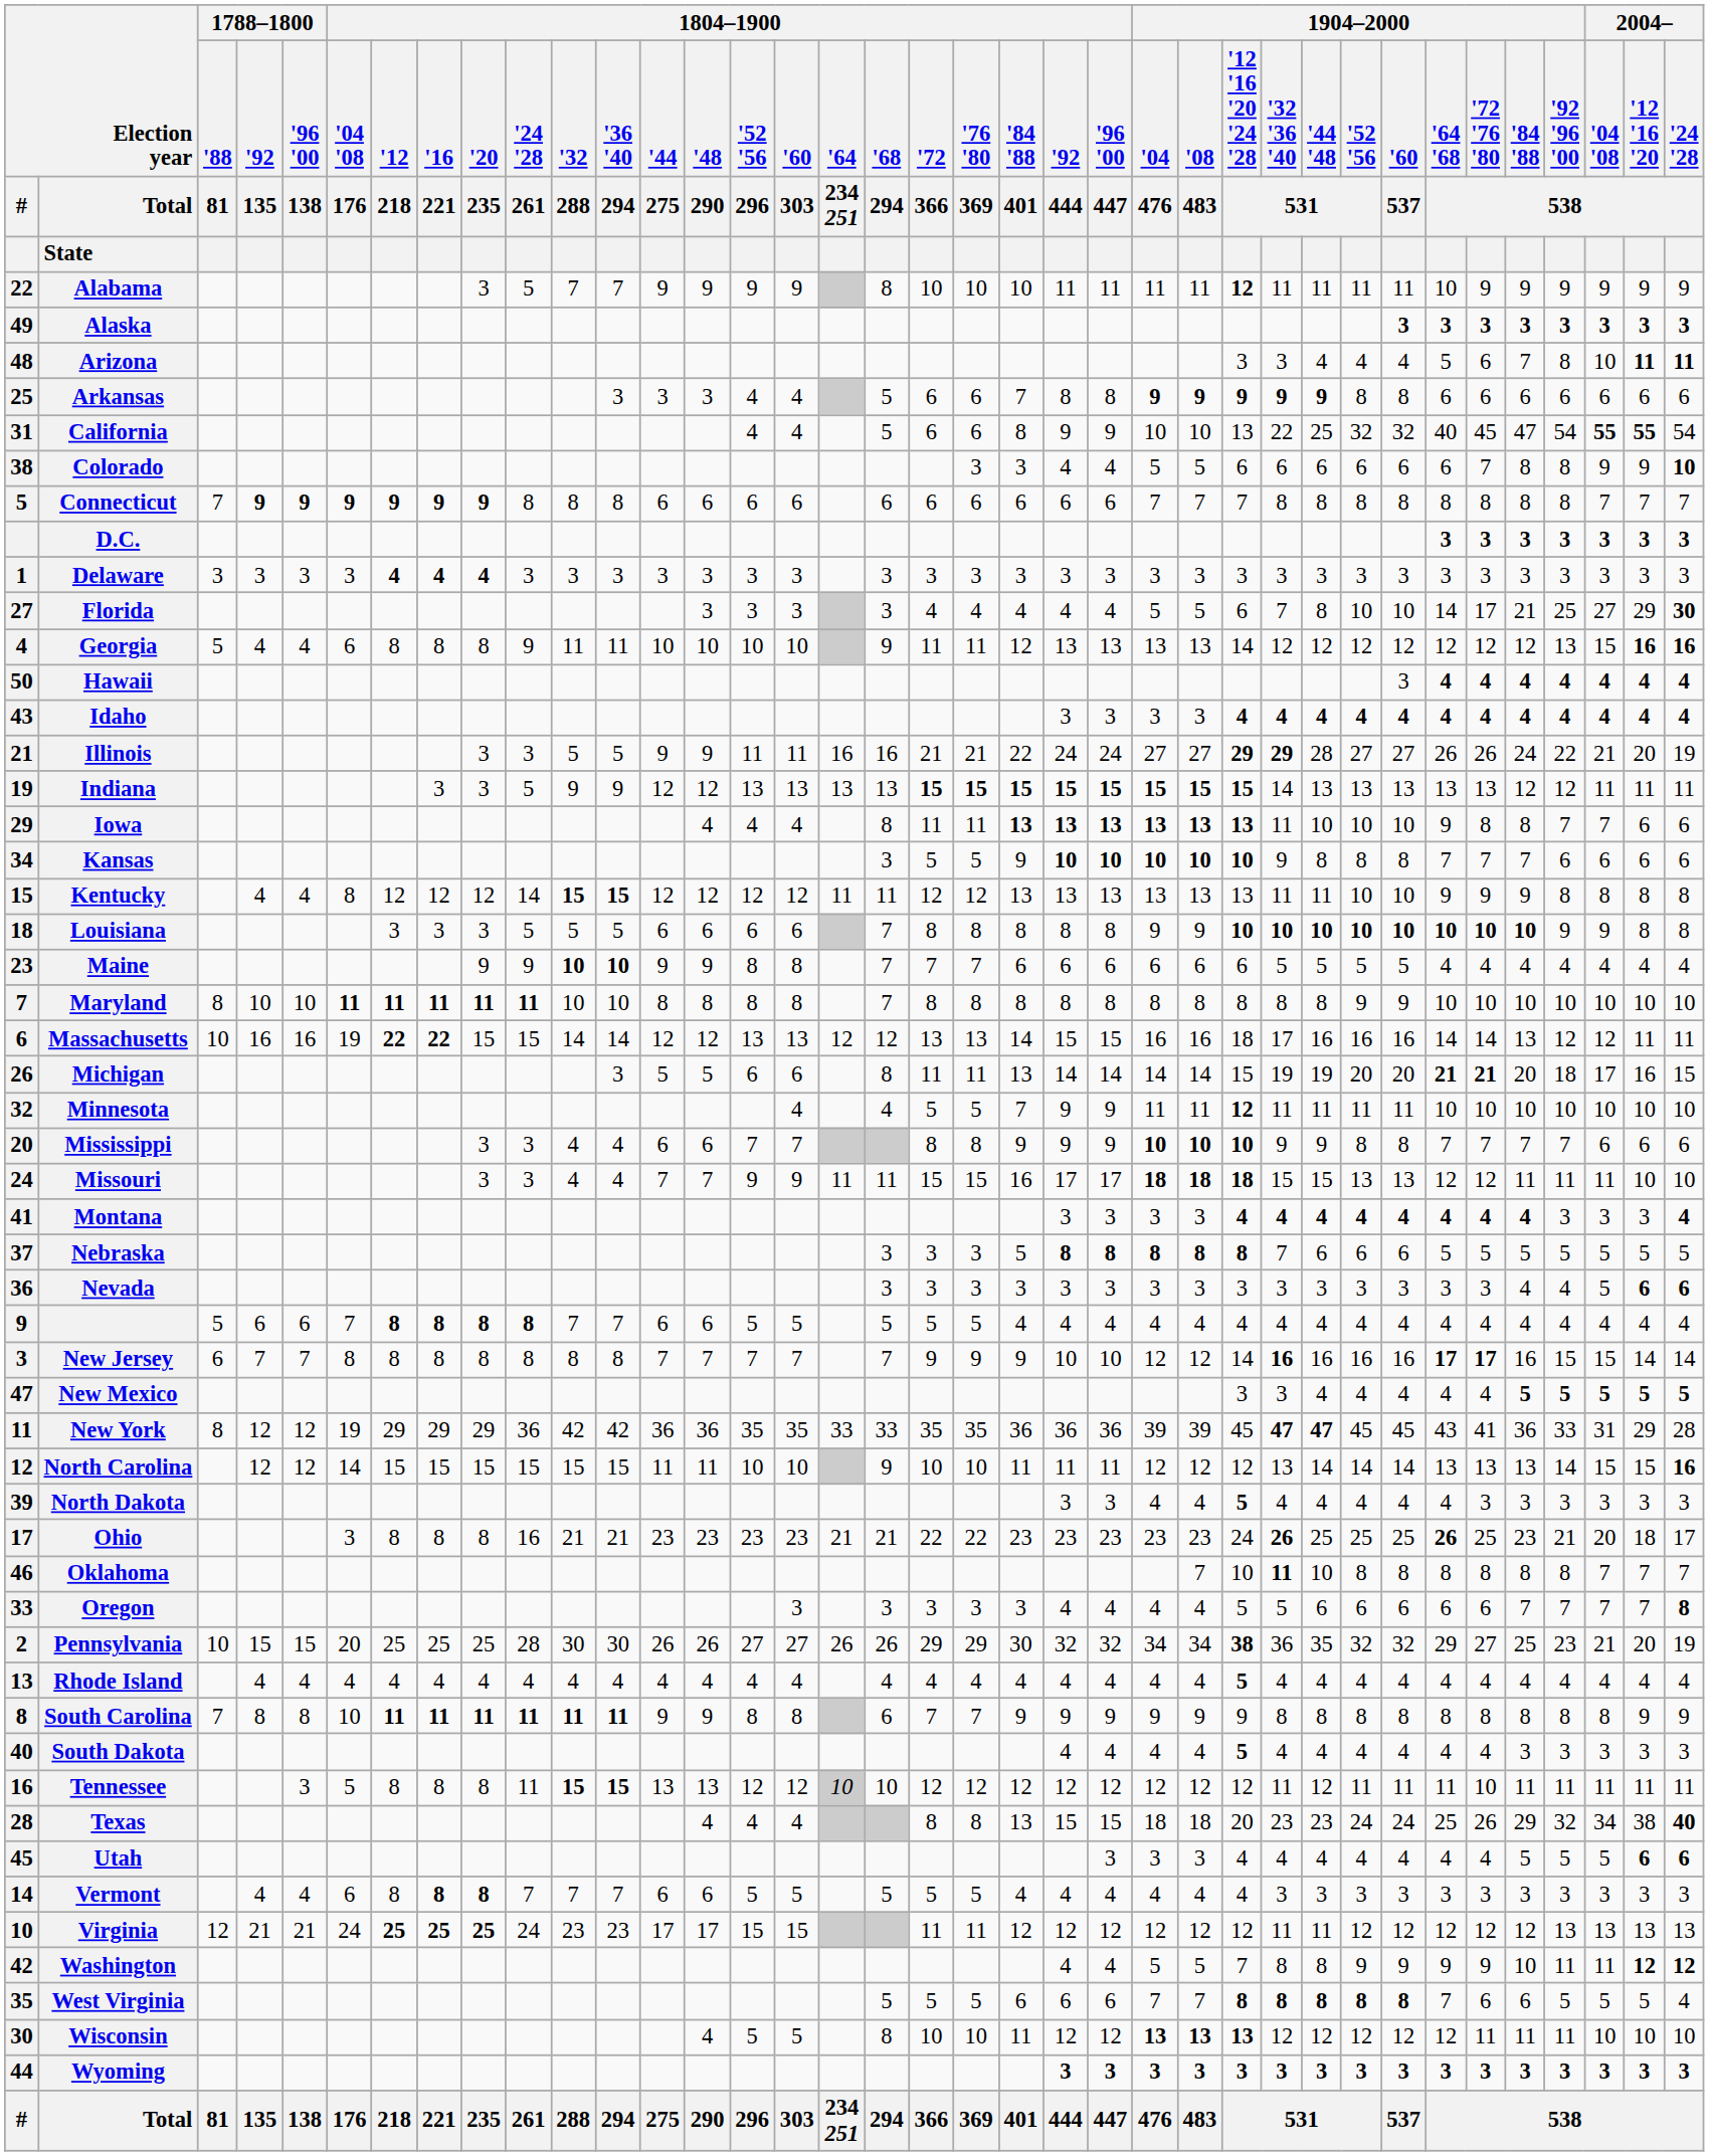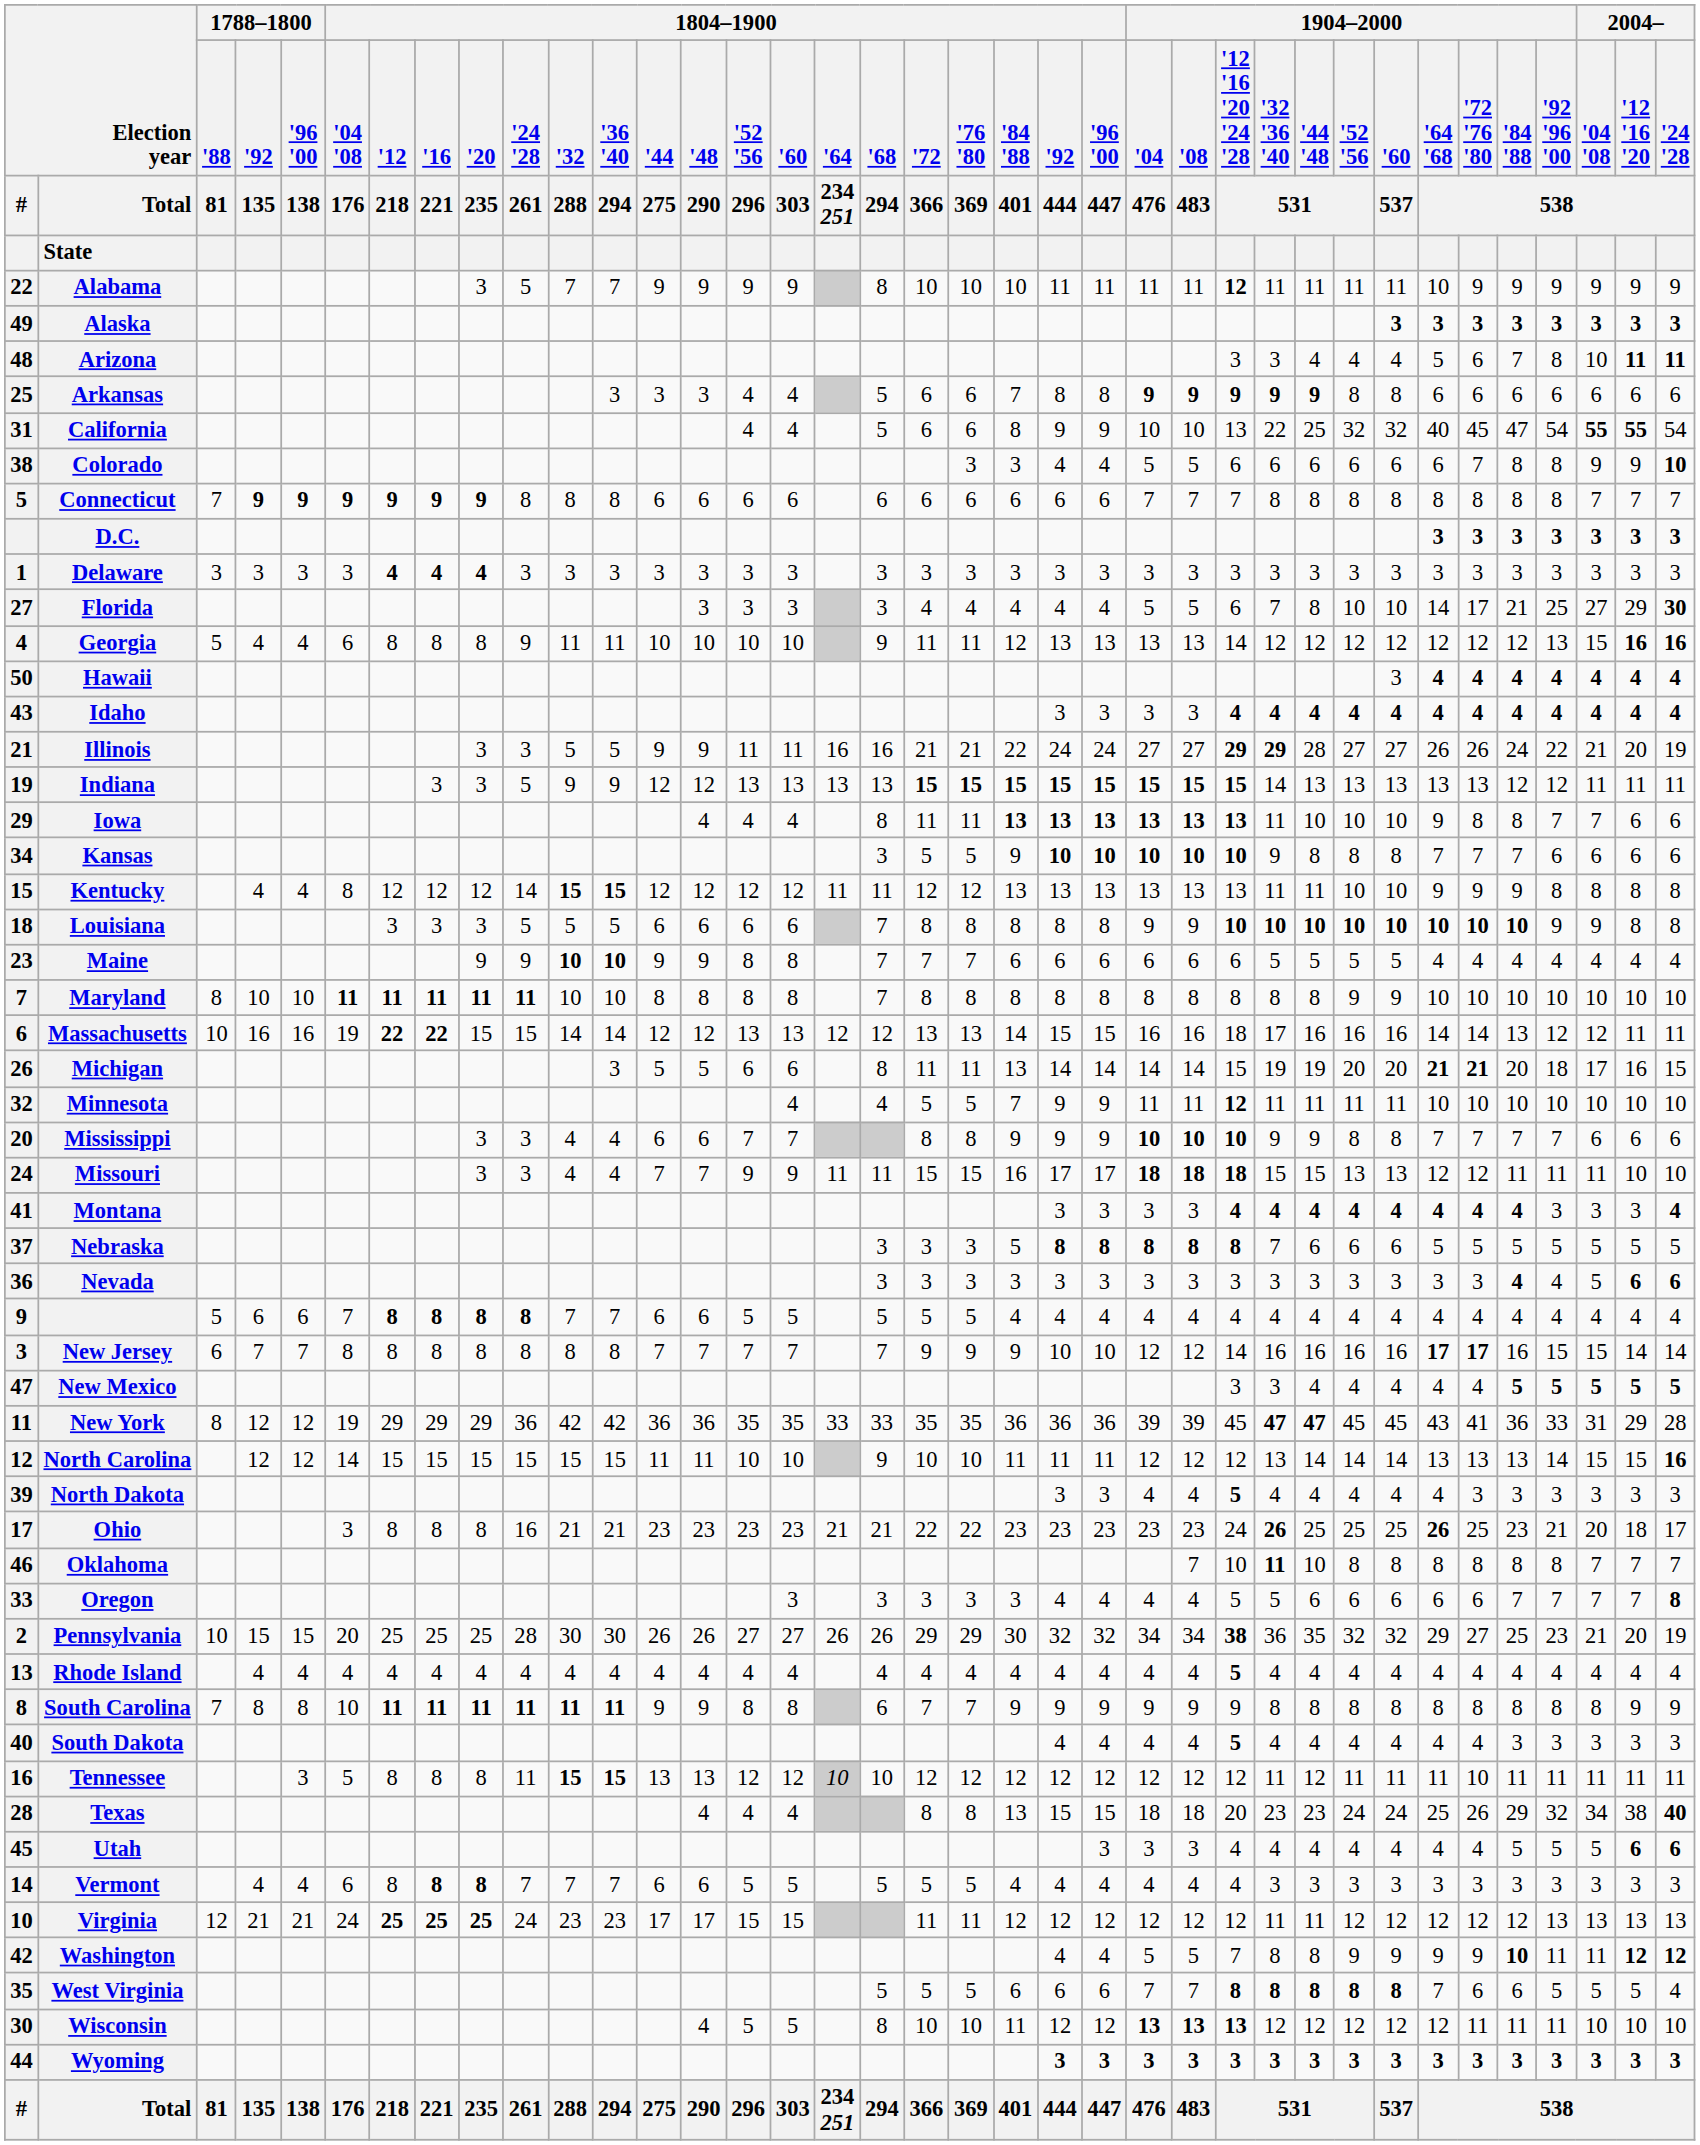Nevada | 1904–2000 / '84 '88 / 538: normal -> bold
New Jersey | 1904–2000 / '32 '36 '40 / 531: bold -> normal
Washington | 1904–2000 / '84 '88 / 538: normal -> bold
